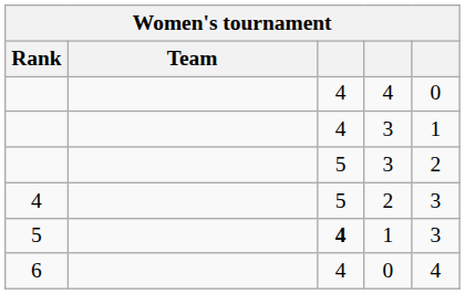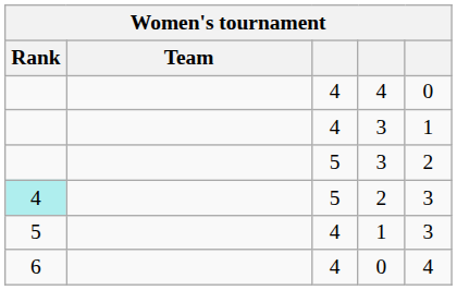row 6 | Rank: no background -> paleturquoise background
row 7 | column 3: bold -> normal
